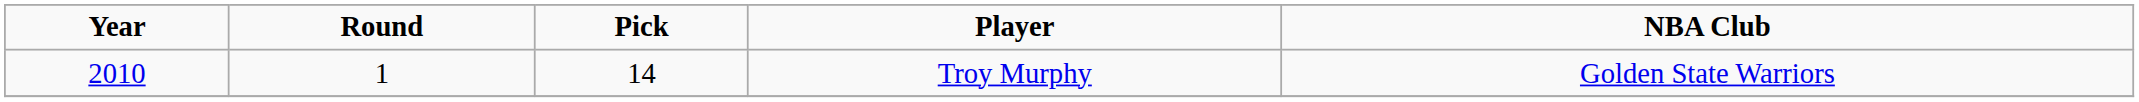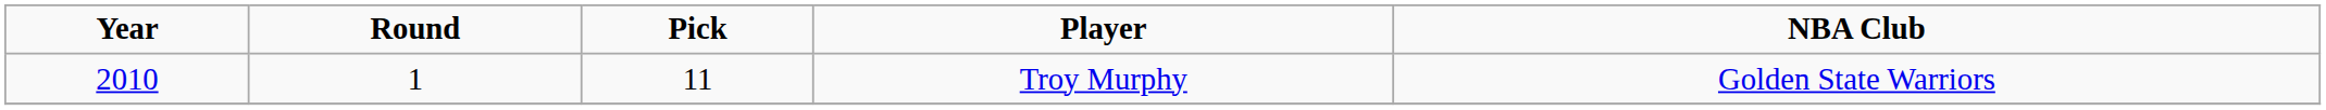Troy Murphy | Pick: 14 -> 11
